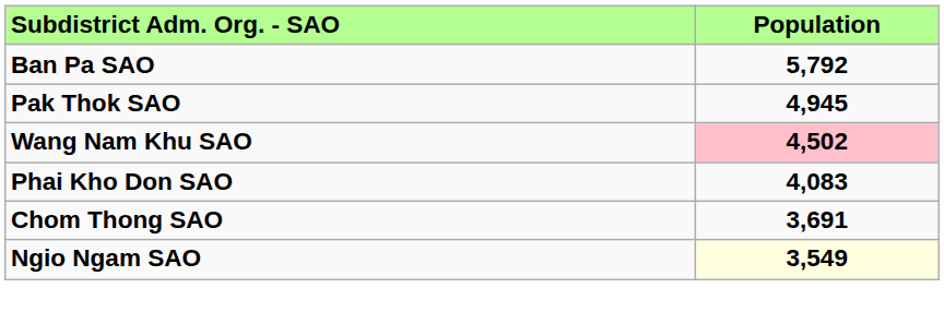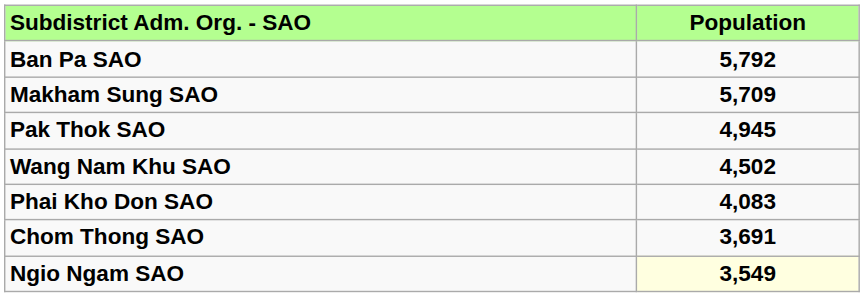+ row: Makham Sung SAO | 5,709
Wang Nam Khu SAO | Population: pink background -> no background
